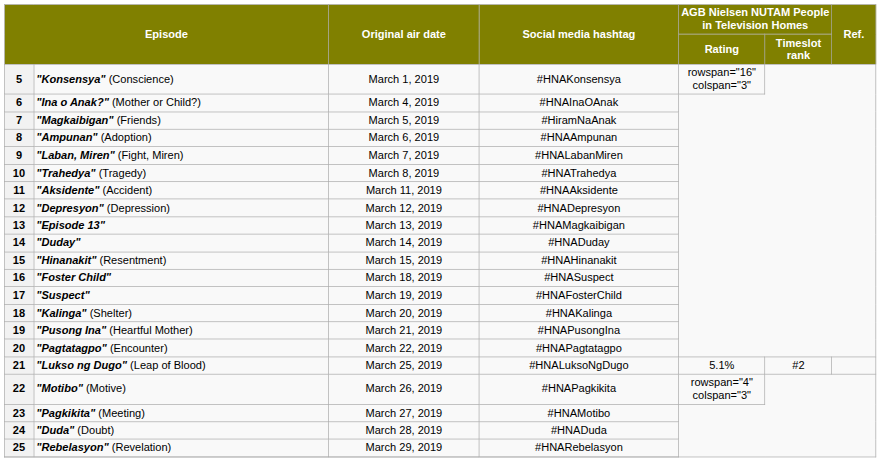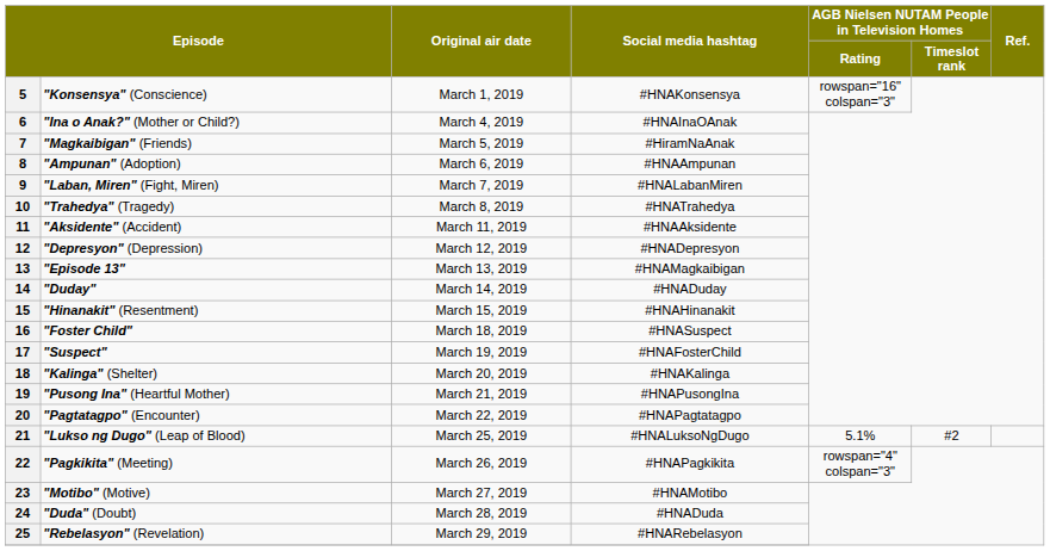22 | column 2: "Motibo" (Motive) -> "Pagkikita" (Meeting)
23 | column 2: "Pagkikita" (Meeting) -> "Motibo" (Motive)
